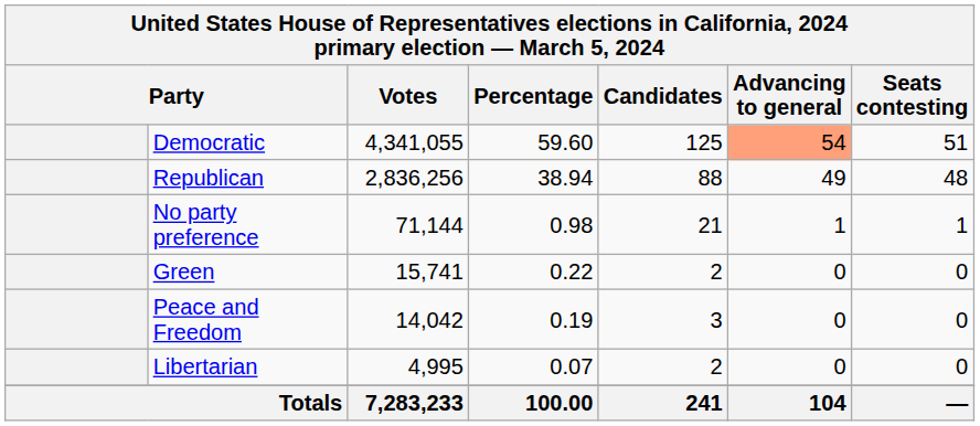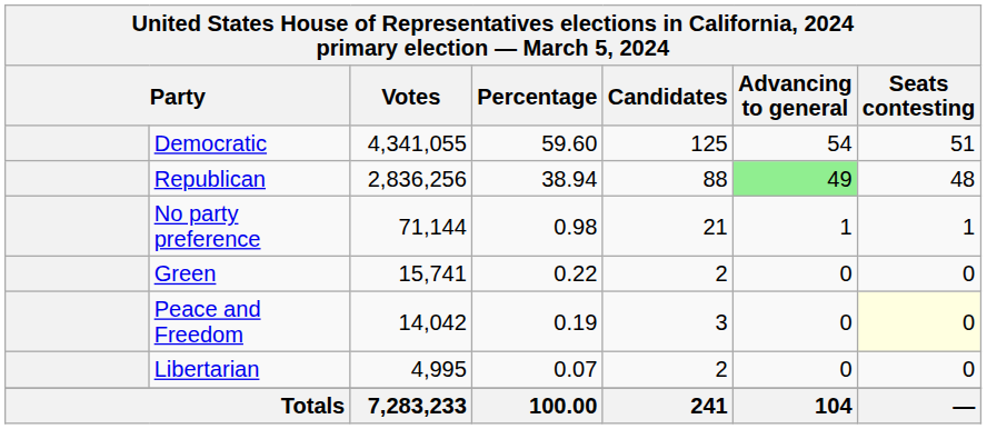Democratic | Advancing to general: lightsalmon background -> no background
Republican | Advancing to general: no background -> lightgreen background
Peace and Freedom | Seats contesting: no background -> lightyellow background
